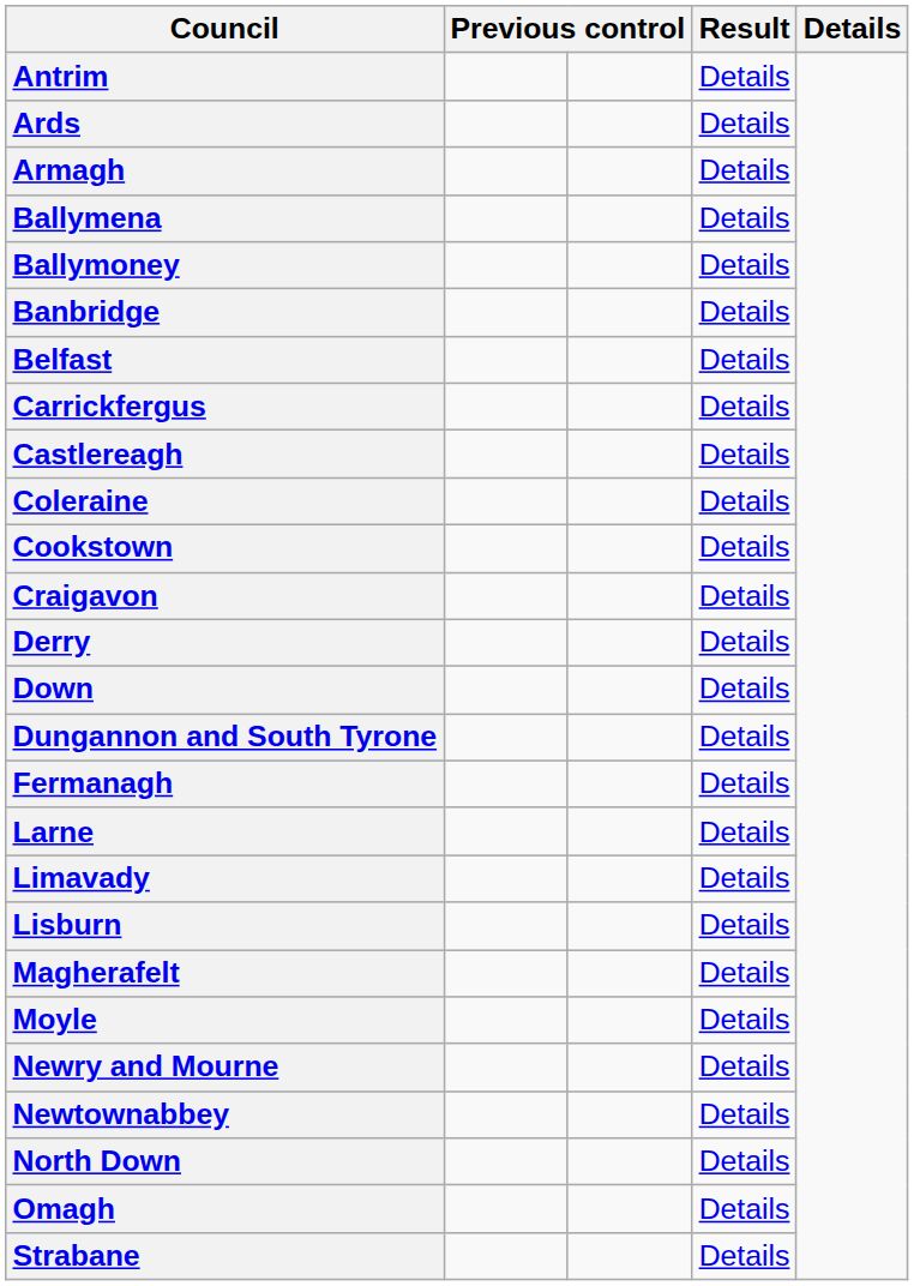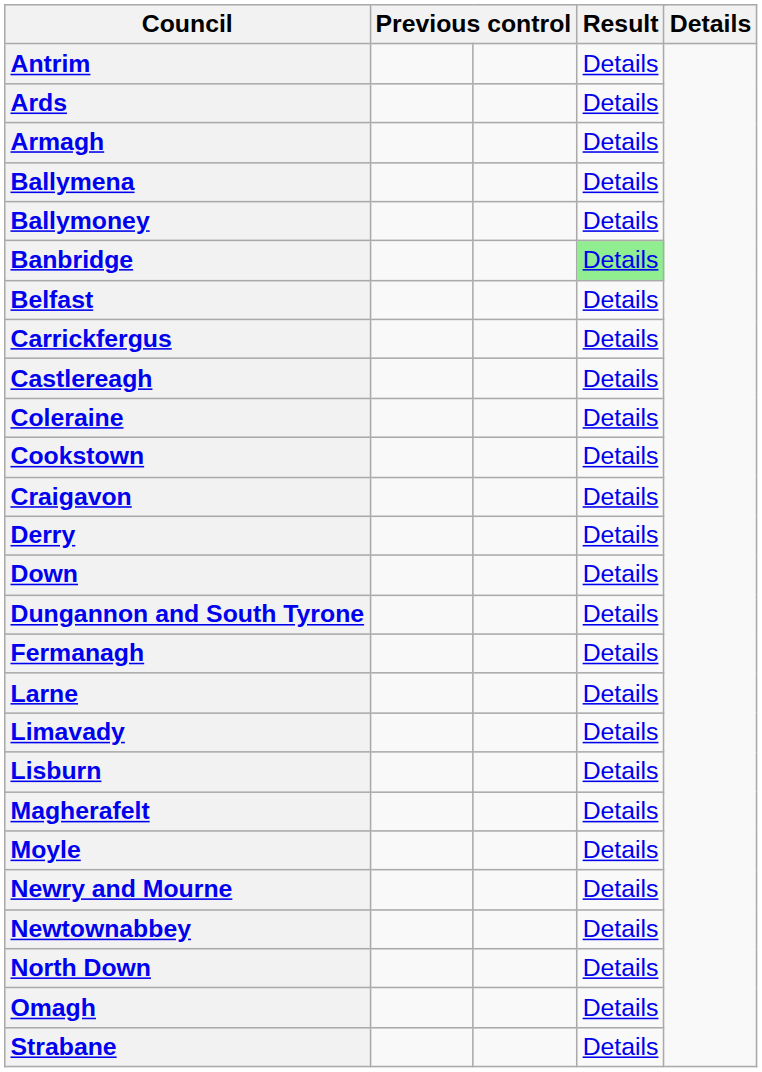Banbridge | column 4: no background -> lightgreen background
